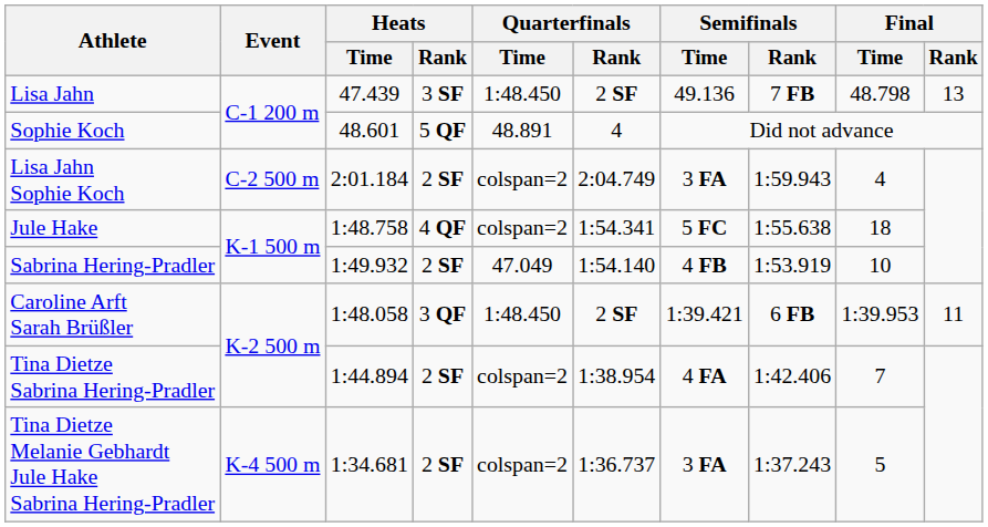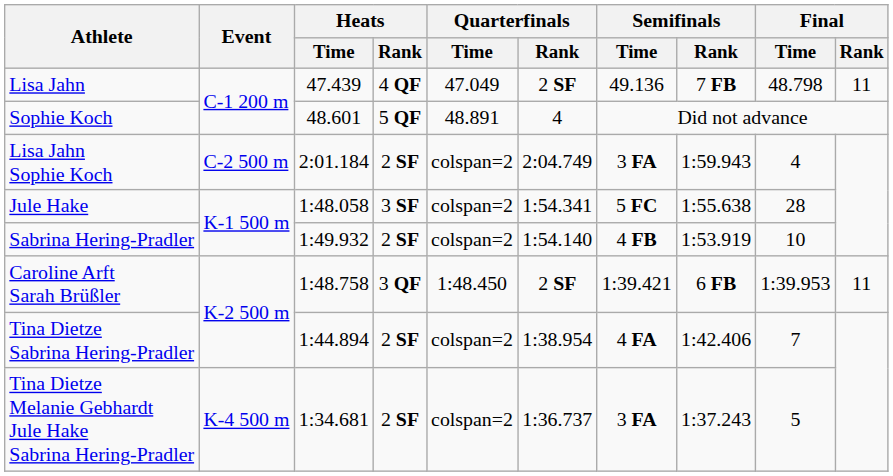Lisa Jahn | Heats / Rank: 3 SF -> 4 QF
Lisa Jahn | Quarterfinals / Time: 1:48.450 -> 47.049
Lisa Jahn | Final / Rank: 13 -> 11
Jule Hake | Heats / Time: 1:48.758 -> 1:48.058
Jule Hake | Heats / Rank: 4 QF -> 3 SF
Jule Hake | Final / Time: 18 -> 28
Sabrina Hering-Pradler | Quarterfinals / Time: 47.049 -> colspan=2
Caroline Arft Sarah Brüßler | Heats / Time: 1:48.058 -> 1:48.758
